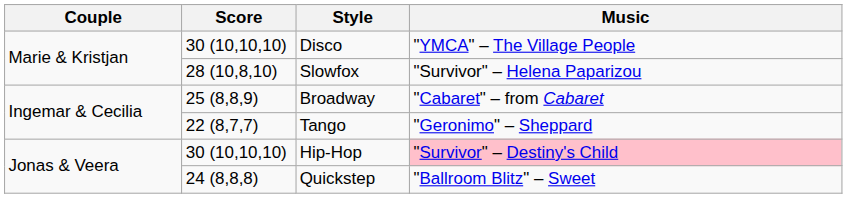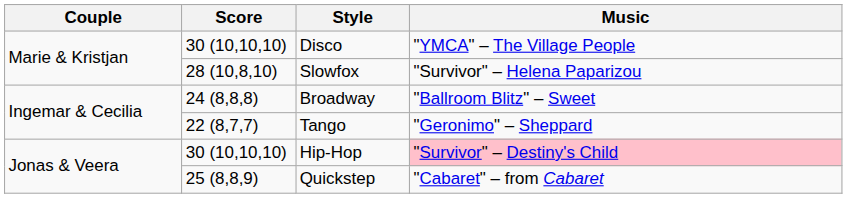Broadway | Score: 25 (8,8,9) -> 24 (8,8,8)
Broadway | Music: "Cabaret" – from Cabaret -> "Ballroom Blitz" – Sweet
Quickstep | Score: 24 (8,8,8) -> 25 (8,8,9)
Quickstep | Music: "Ballroom Blitz" – Sweet -> "Cabaret" – from Cabaret
